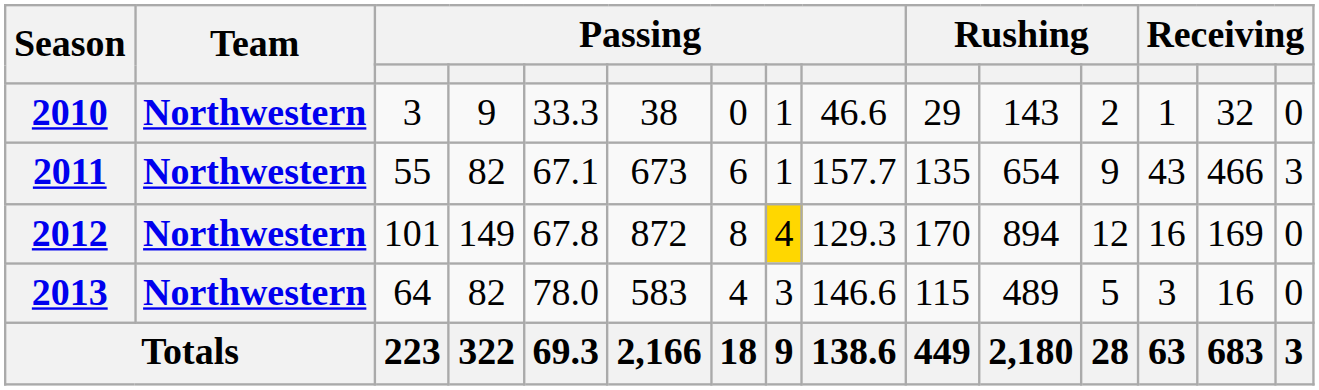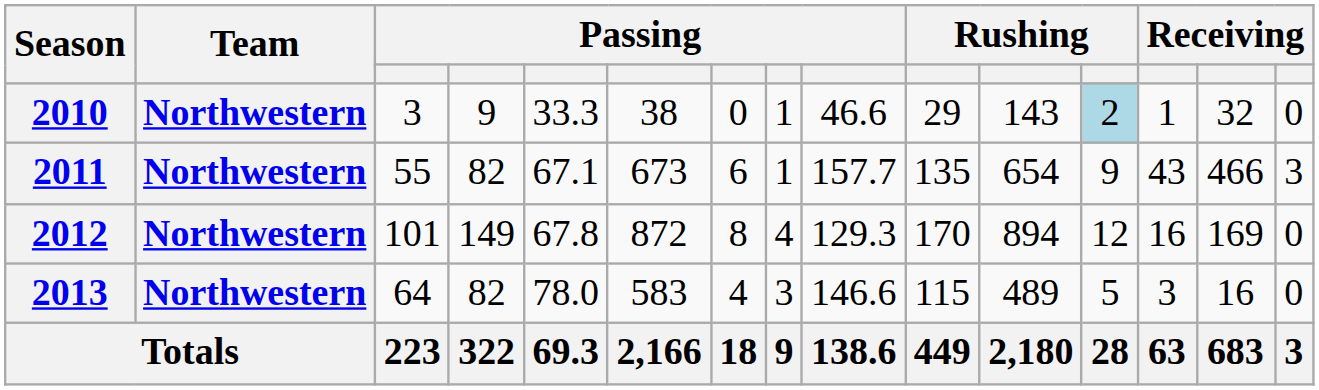2010 | column 12: no background -> lightblue background
2012 | column 8: gold background -> no background
